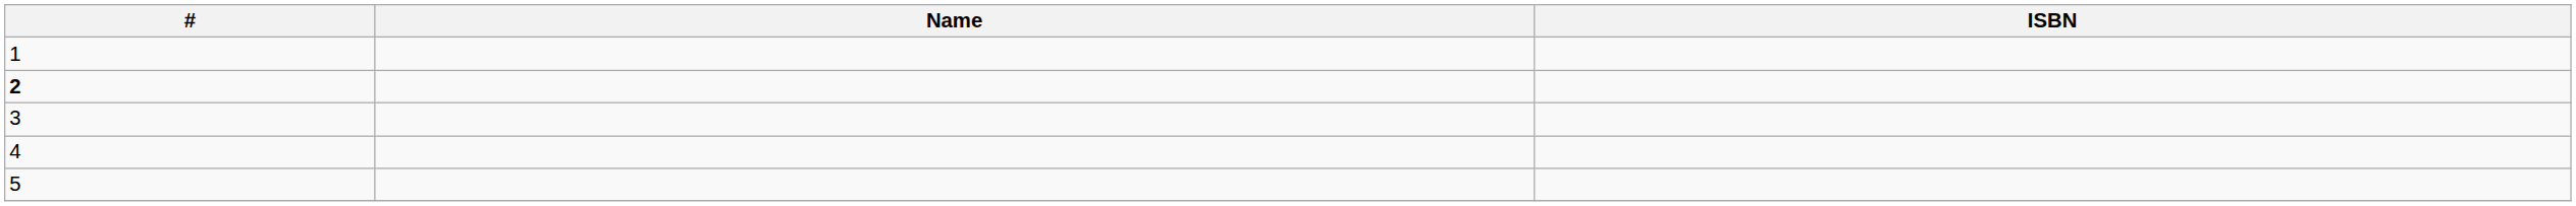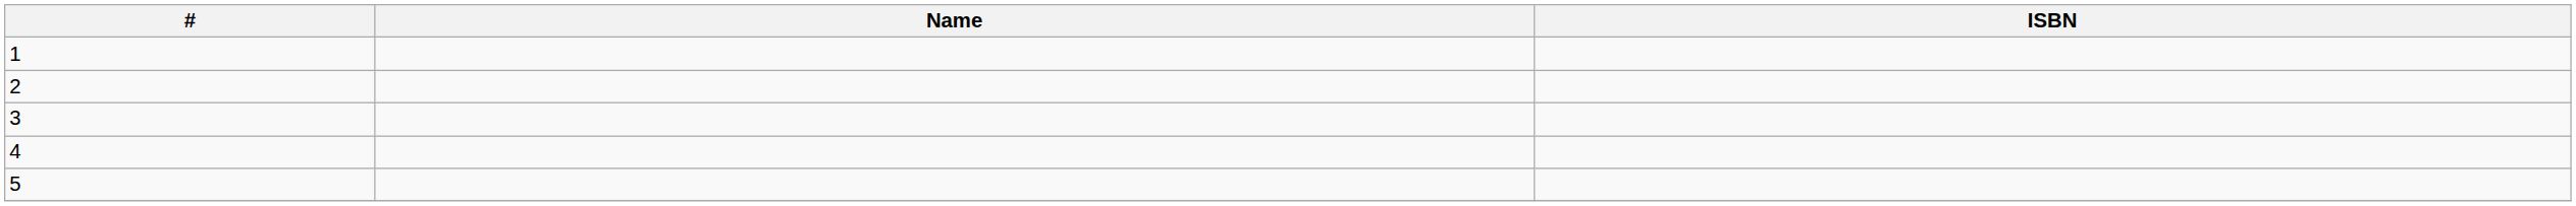2 | #: bold -> normal
